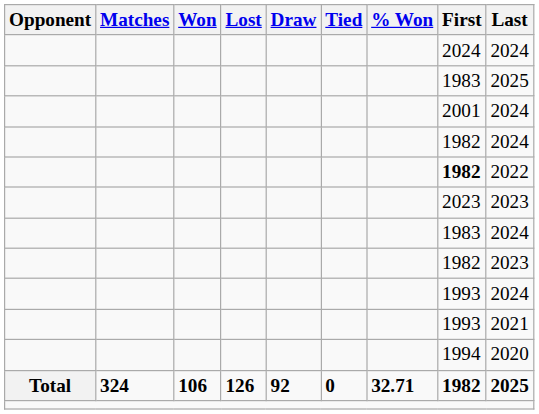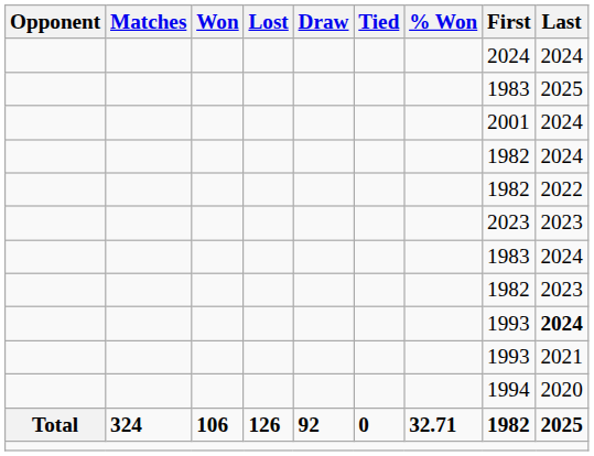row 6 | First: bold -> normal
row 10 | Last: normal -> bold
